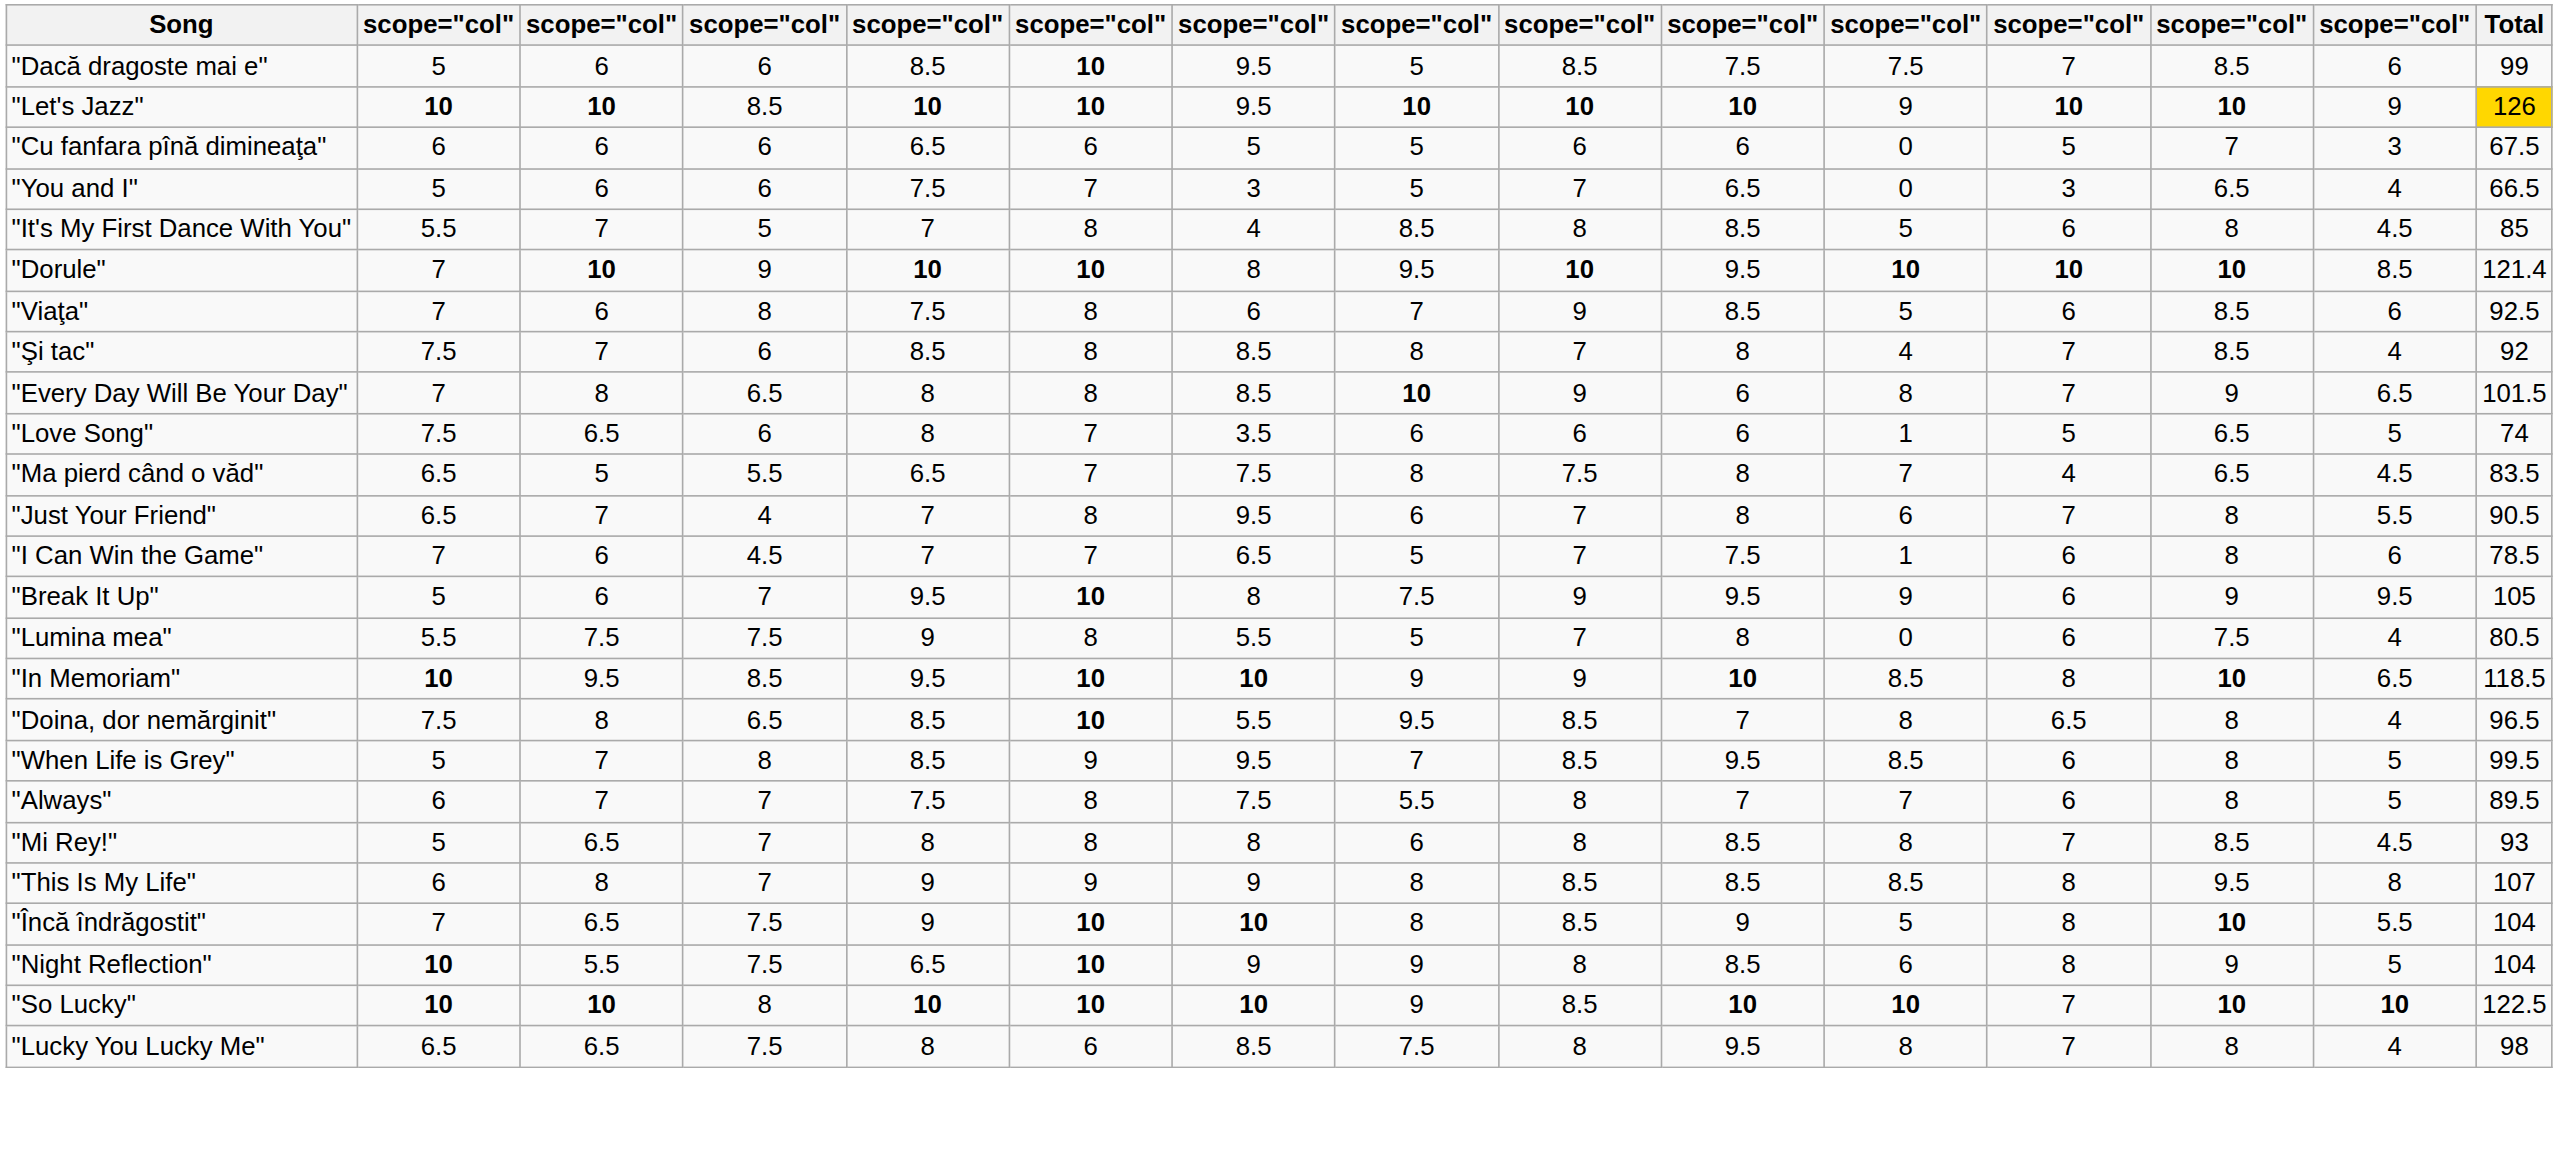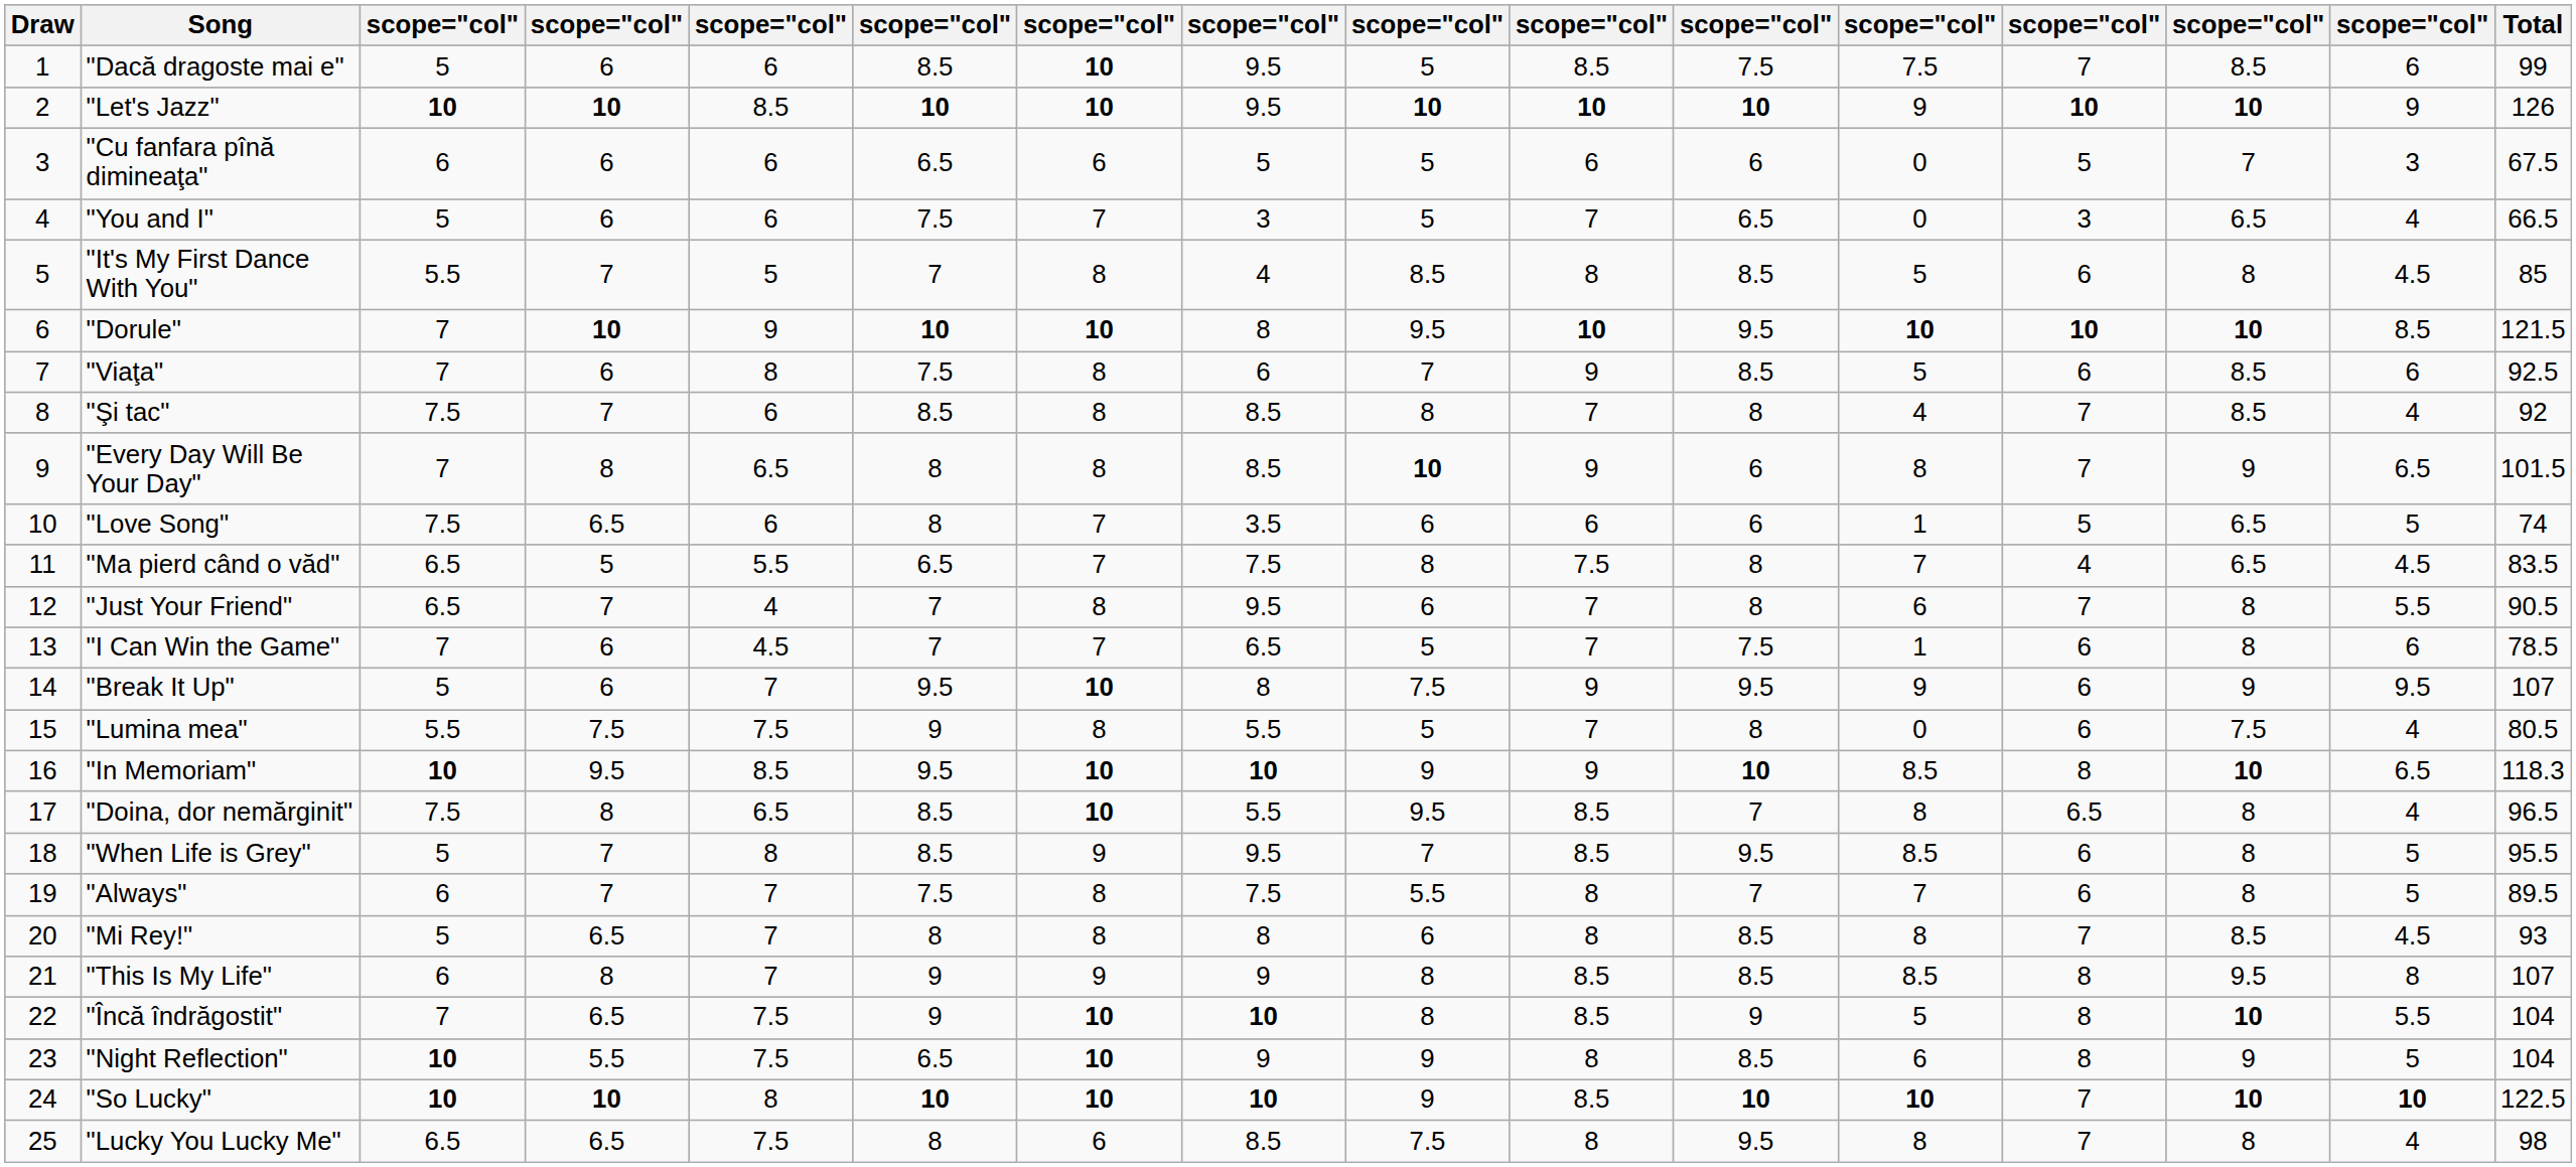+ column: Draw | 1 | 2 | 3 | 4 | 5 | 6 | 7 | 8 | 9 | 10 | 11 | 12 | 13 | 14 | 15 | 16 | 17 | 18 | 19 | 20 | 21 | 22 | 23 | 24 | 25
"Let's Jazz" | Total: gold background -> no background
"Dorule" | Total: 121.4 -> 121.5
"Break It Up" | Total: 105 -> 107
"In Memoriam" | Total: 118.5 -> 118.3
"When Life is Grey" | Total: 99.5 -> 95.5
